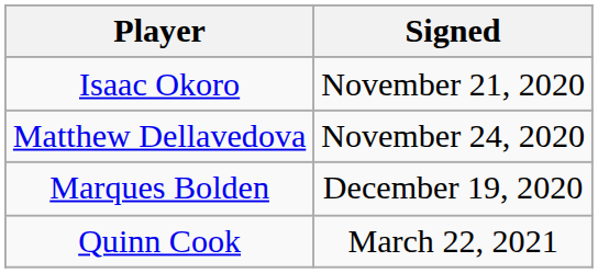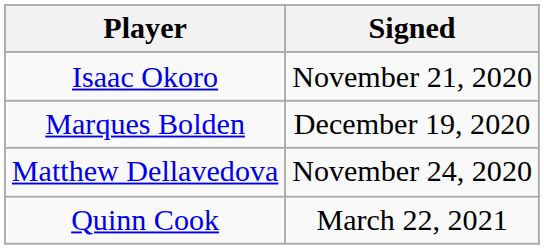rows swapped: Matthew Dellavedova <-> Marques Bolden
